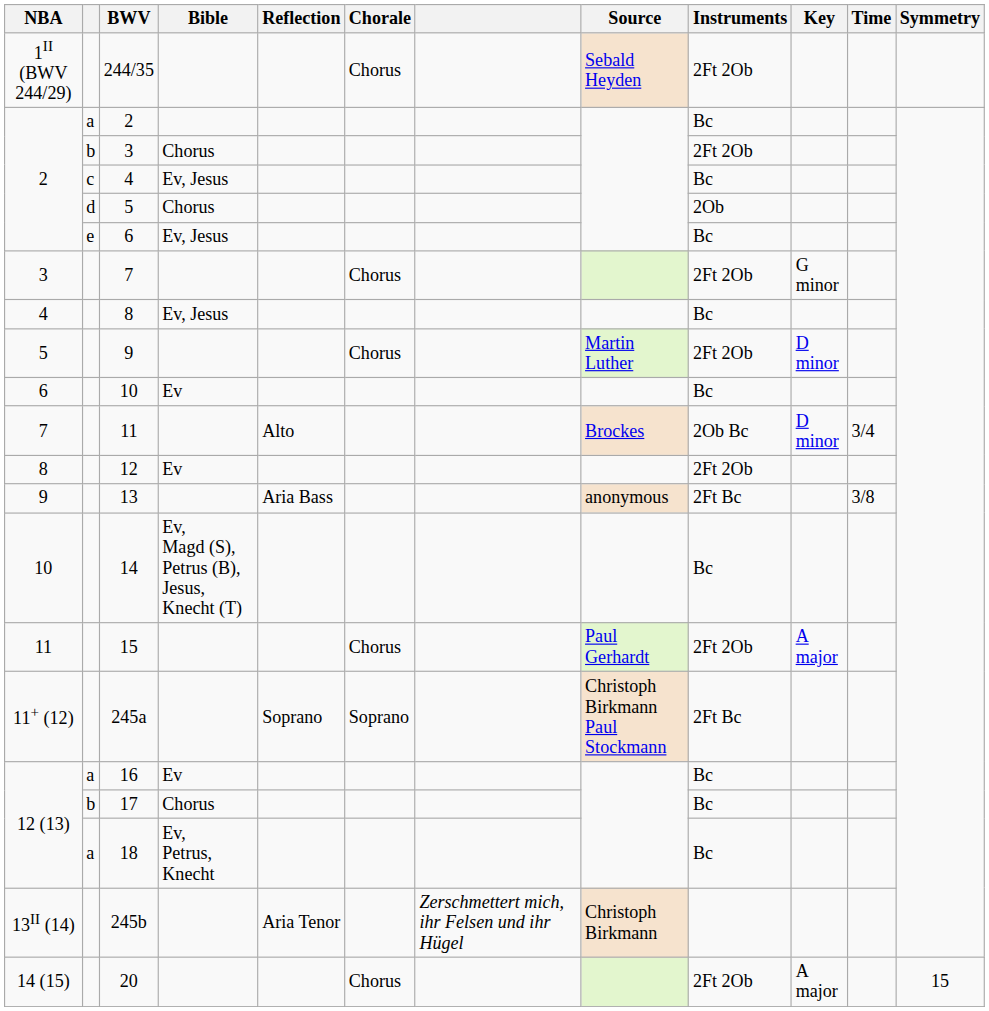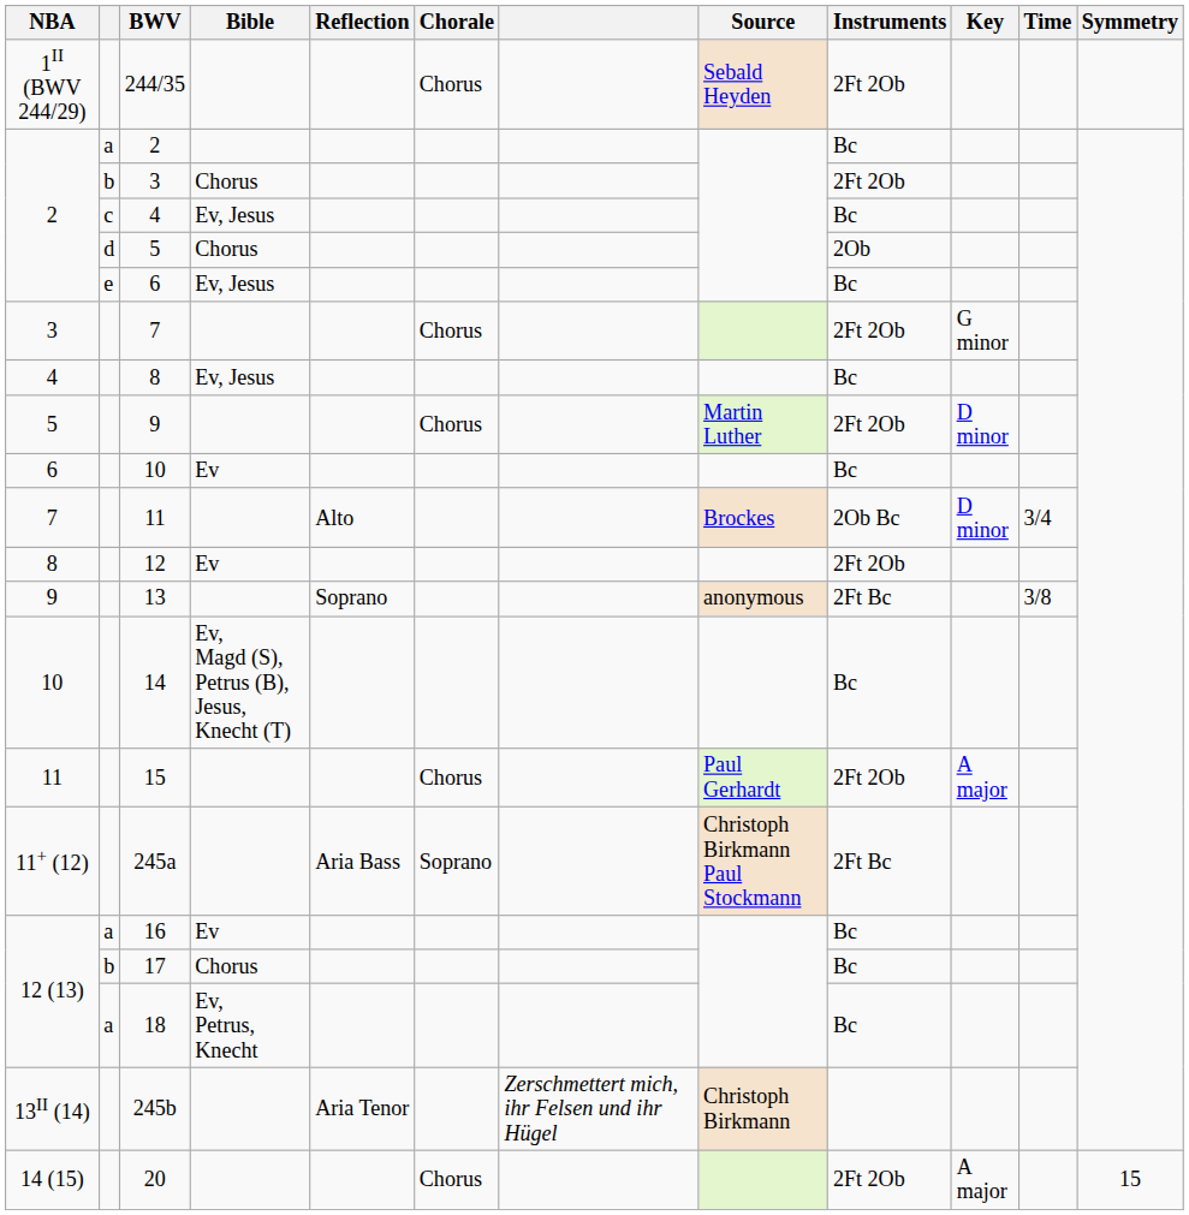13 | Reflection: Aria Bass -> Soprano
245a | Reflection: Soprano -> Aria Bass
